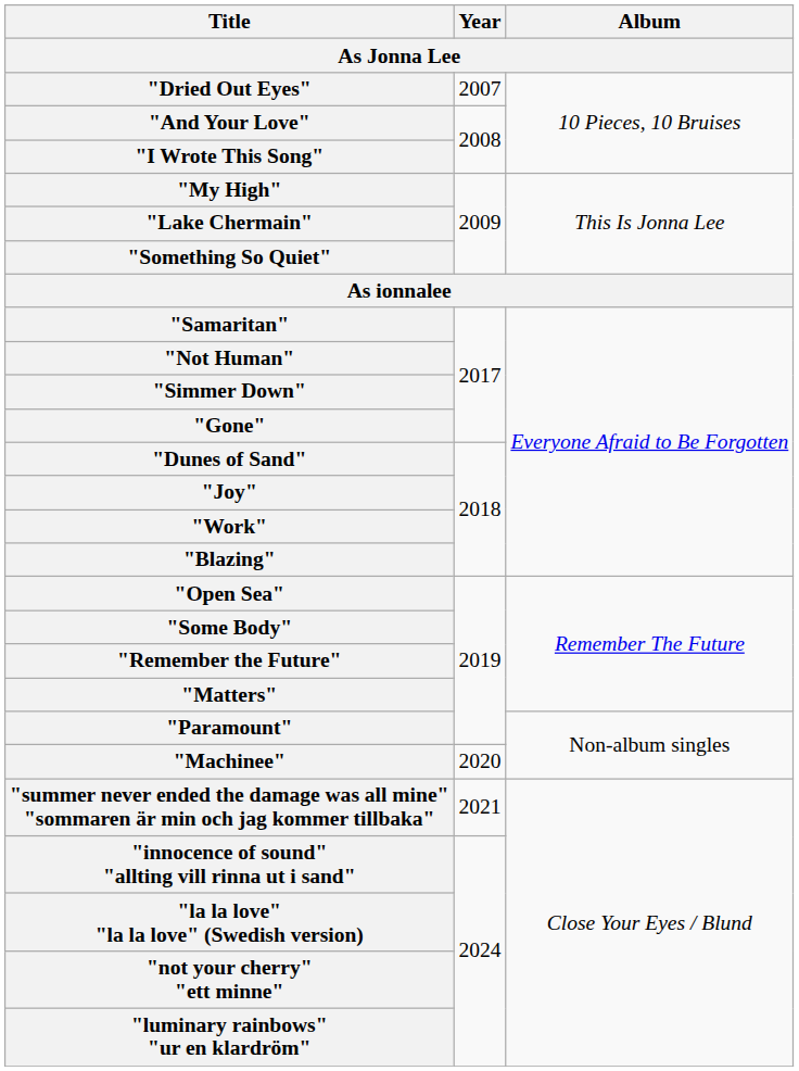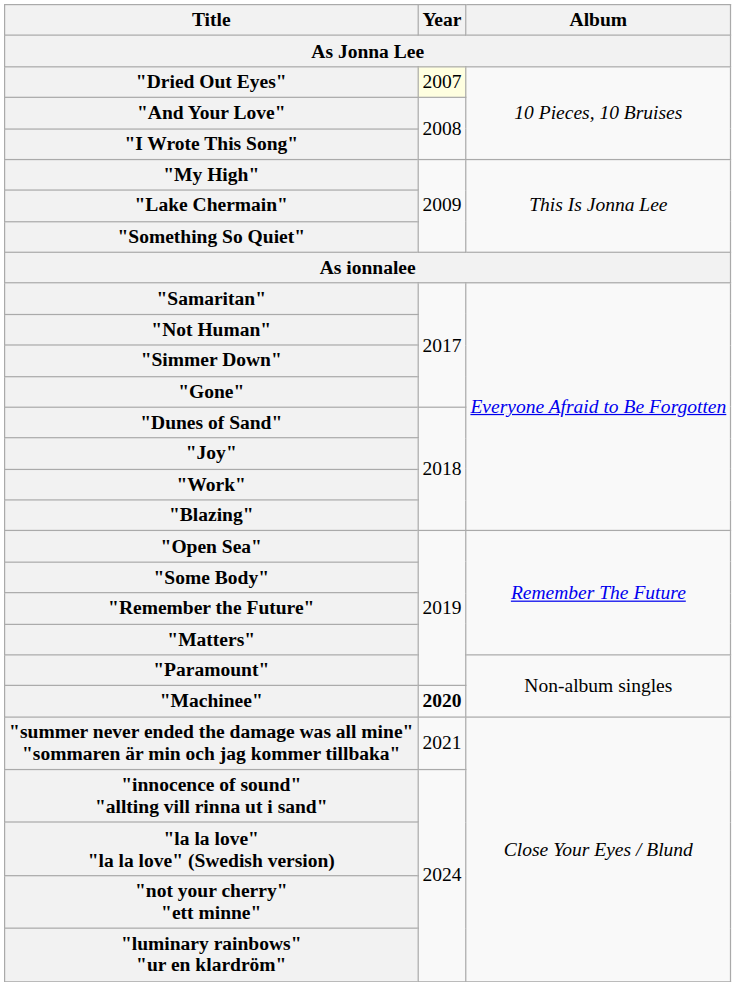"Dried Out Eyes" | Year: no background -> lightyellow background
"Machinee" | Year: normal -> bold
